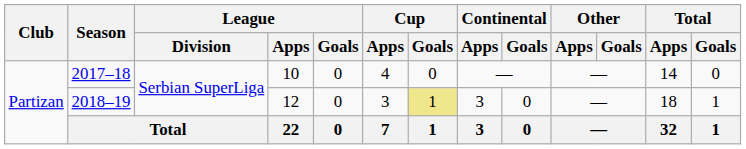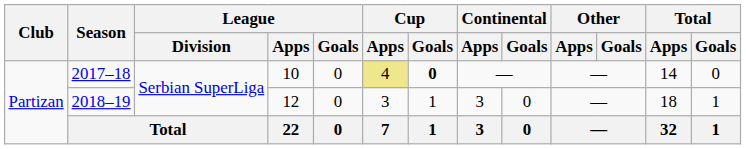2017–18 | Cup / Apps: no background -> khaki background
2017–18 | Cup / Goals: normal -> bold
2018–19 | Cup / Goals: khaki background -> no background
